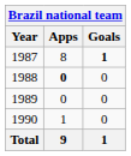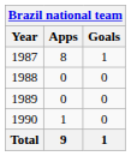1987 | Goals: bold -> normal
1988 | Apps: bold -> normal
